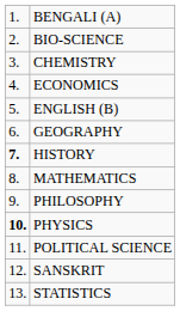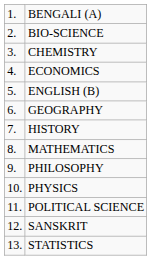HISTORY | column 1: bold -> normal
PHYSICS | column 1: bold -> normal
